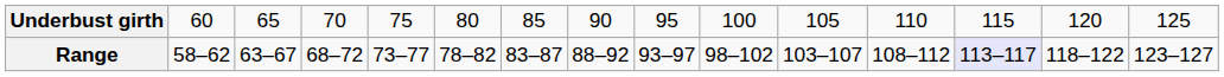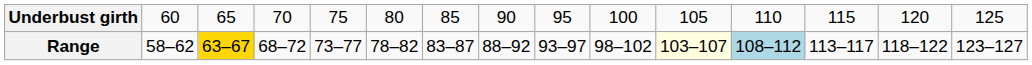Range | column 3: no background -> gold background
Range | column 11: no background -> lightyellow background
Range | column 12: no background -> lightblue background
Range | column 13: lavender background -> no background
